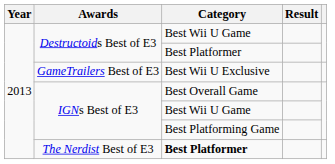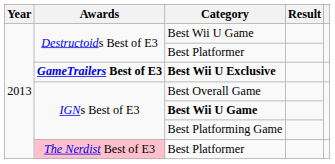Best Wii U Exclusive | Awards: normal -> bold
Best Wii U Exclusive | Category: normal -> bold
IGNs Best of E3 / Best Wii U Game | Category: normal -> bold
The Nerdist Best of E3 / Best Platformer | Awards: no background -> pink background
The Nerdist Best of E3 / Best Platformer | Category: bold -> normal
